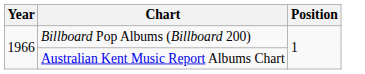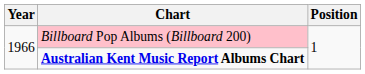Billboard Pop Albums (Billboard 200) | Chart: no background -> pink background
Australian Kent Music Report Albums Chart | Chart: normal -> bold
